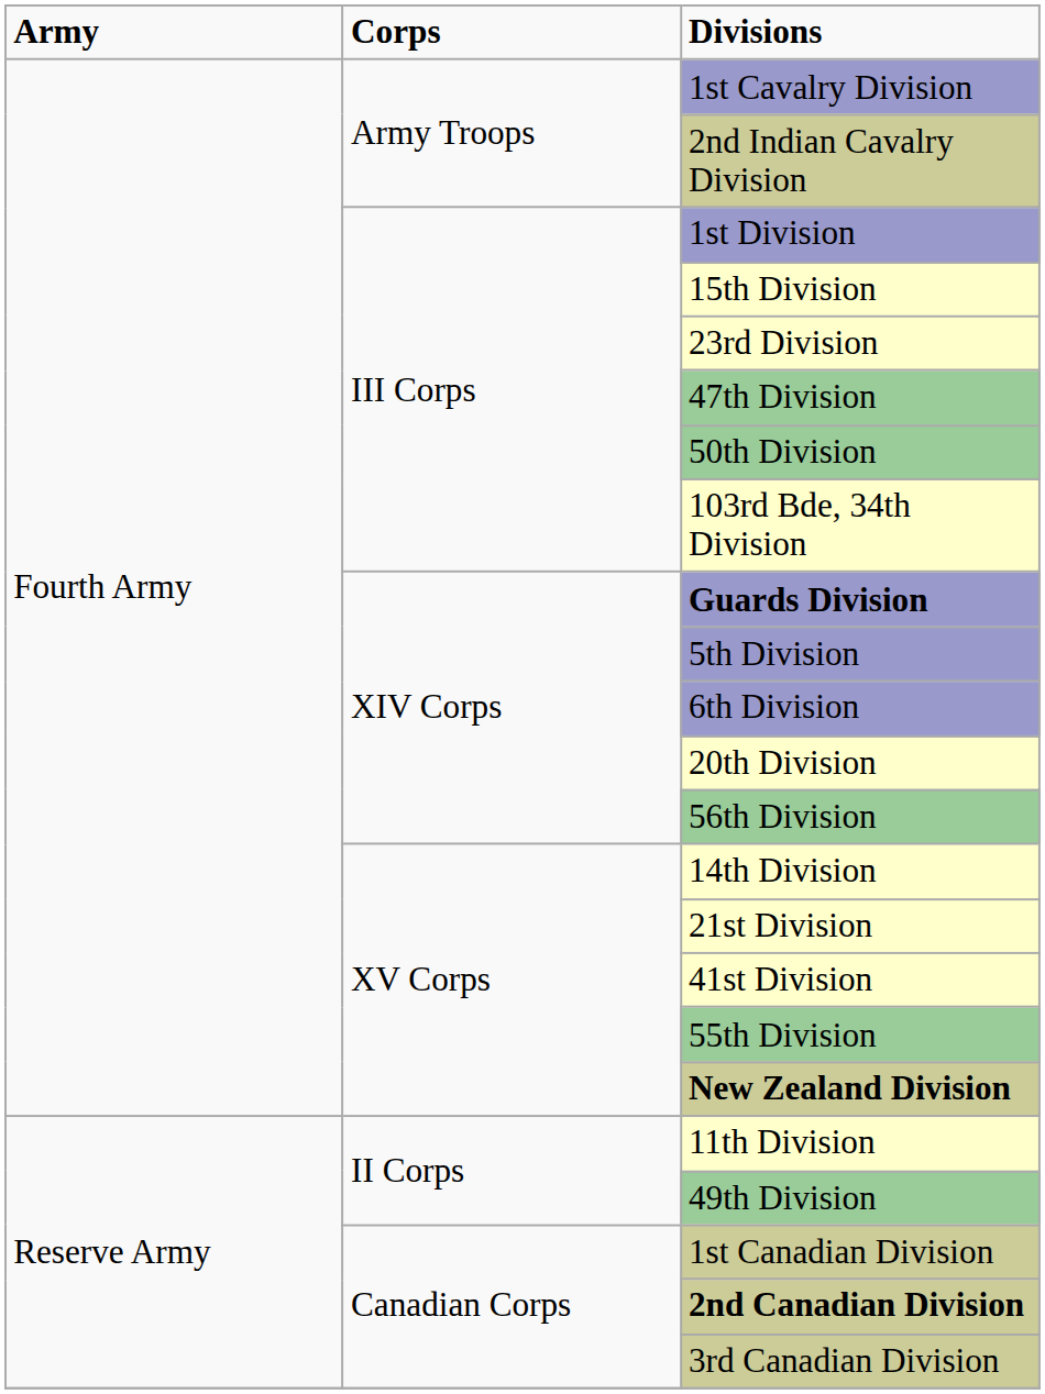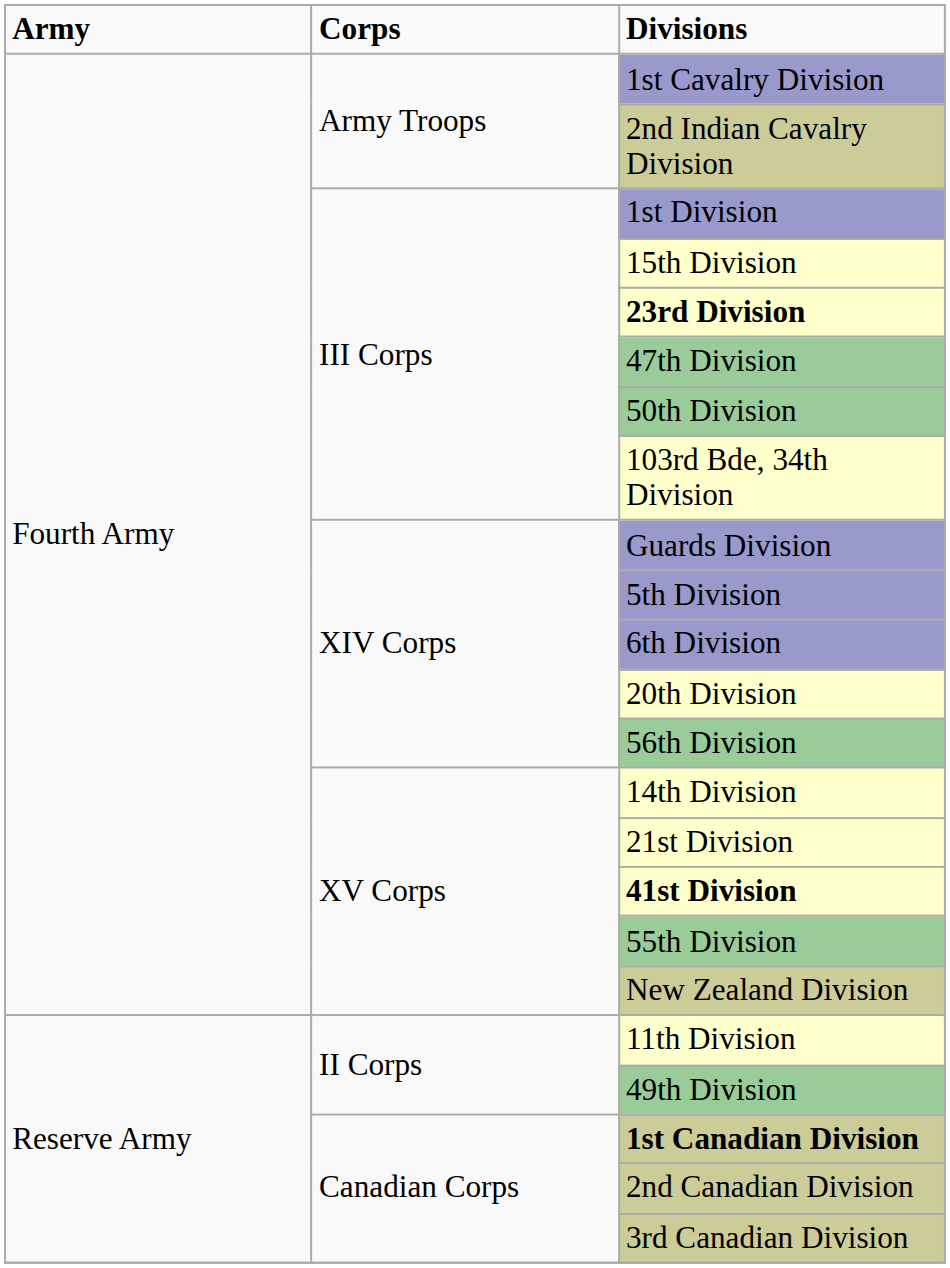23rd Division | Divisions: normal -> bold
Guards Division | Divisions: bold -> normal
41st Division | Divisions: normal -> bold
New Zealand Division | Divisions: bold -> normal
1st Canadian Division | Divisions: normal -> bold
2nd Canadian Division | Divisions: bold -> normal
